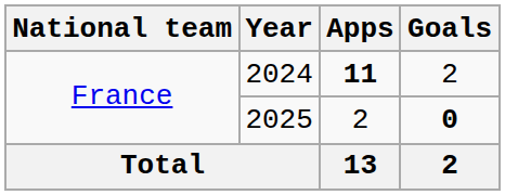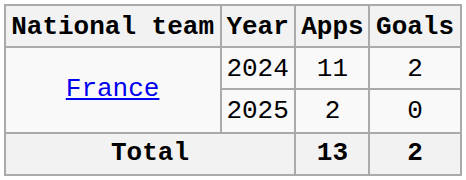2024 | Apps: bold -> normal
2025 | Goals: bold -> normal
